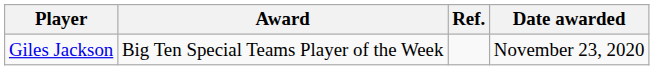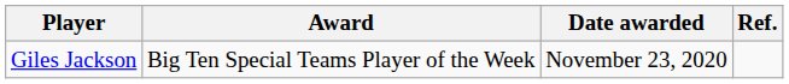columns swapped: Date awarded <-> Ref.
